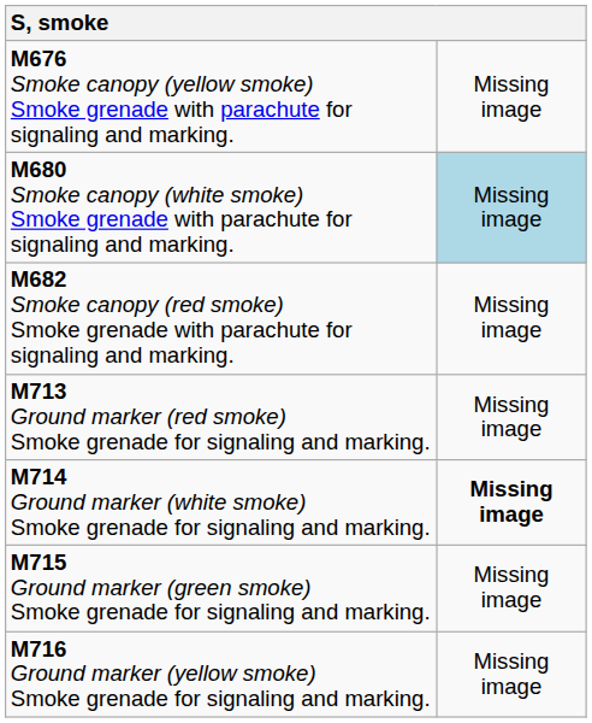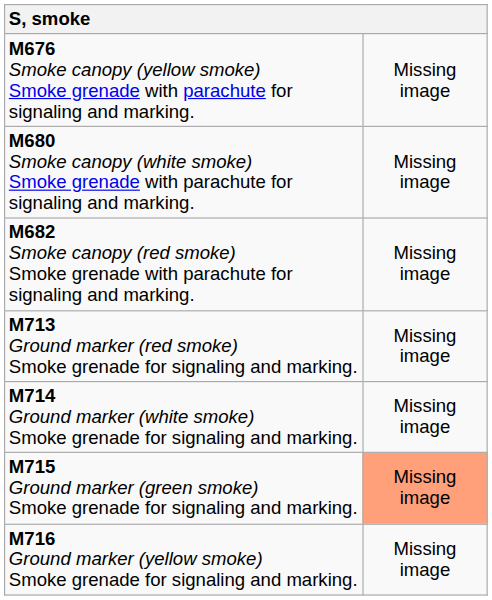row 3 | column 2: lightblue background -> no background
row 6 | column 2: bold -> normal
row 7 | column 2: no background -> lightsalmon background
